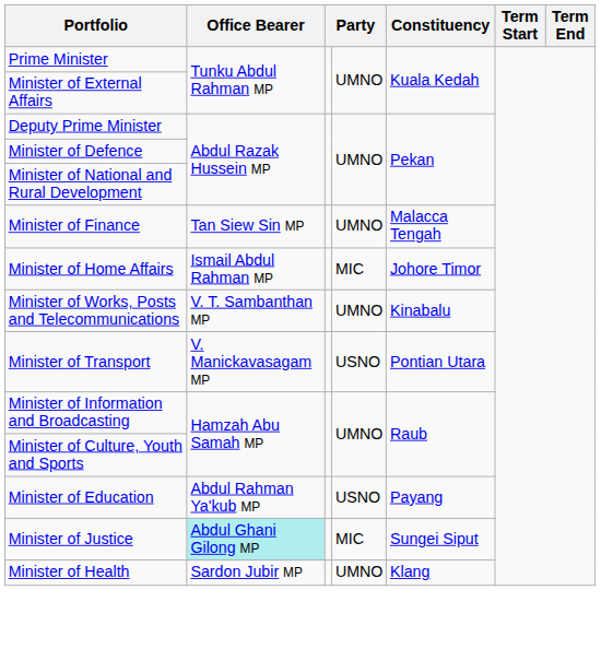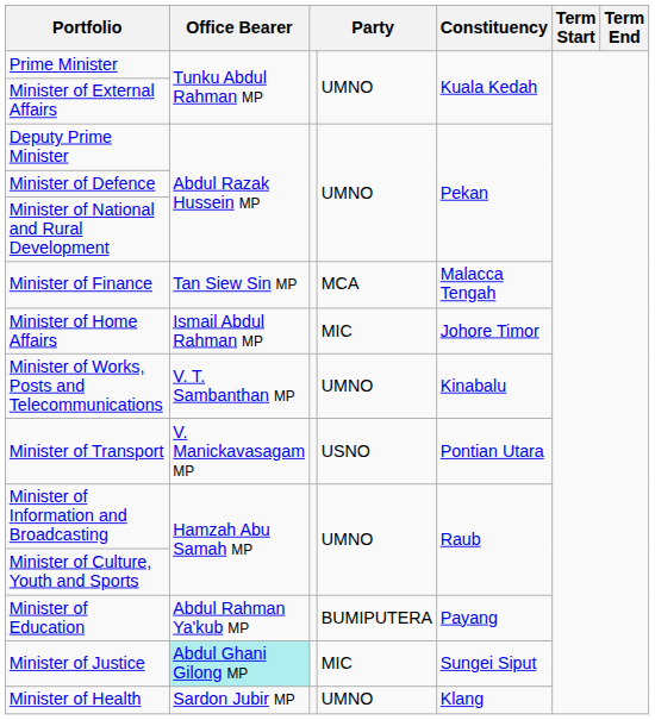Minister of Finance | column 4: UMNO -> MCA
Minister of Education | column 4: USNO -> BUMIPUTERA
